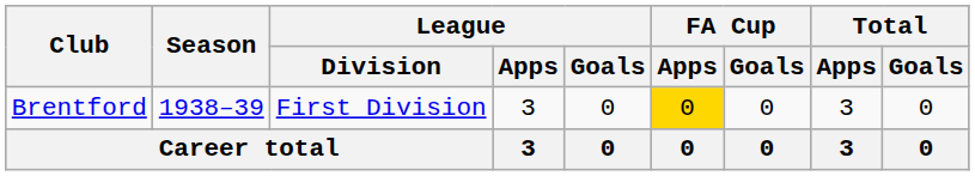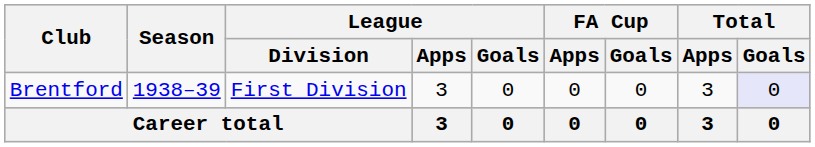Brentford | FA Cup / Apps: gold background -> no background
Brentford | Total / Goals: no background -> lavender background
